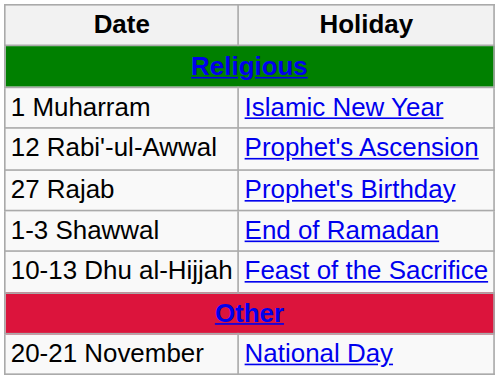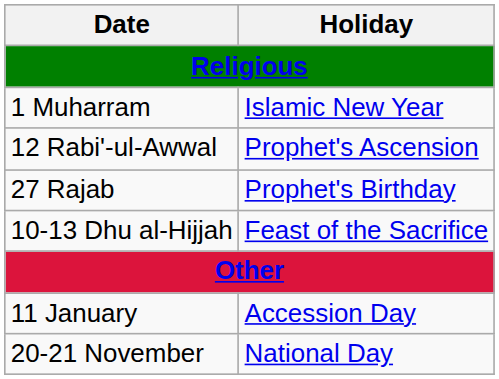- row: 1-3 Shawwal | End of Ramadan
+ row: 11 January | Accession Day
